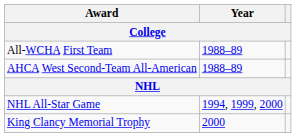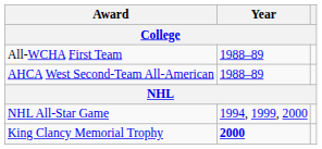King Clancy Memorial Trophy | Year: normal -> bold
